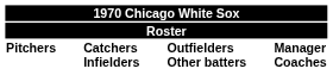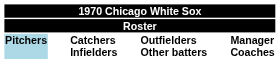Pitchers | column 1: no background -> lightblue background
